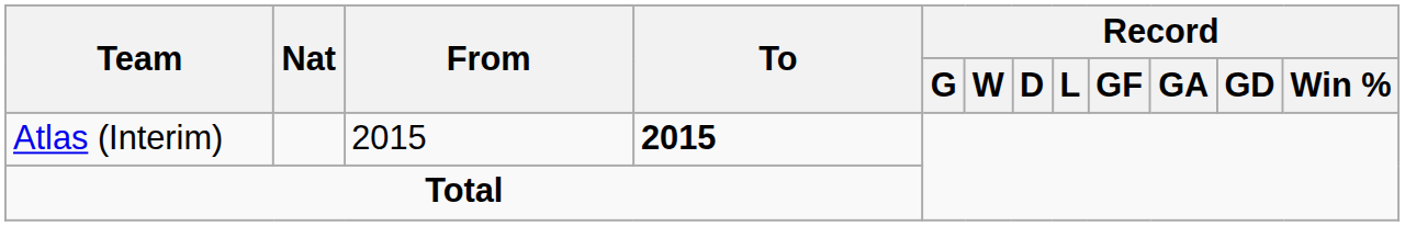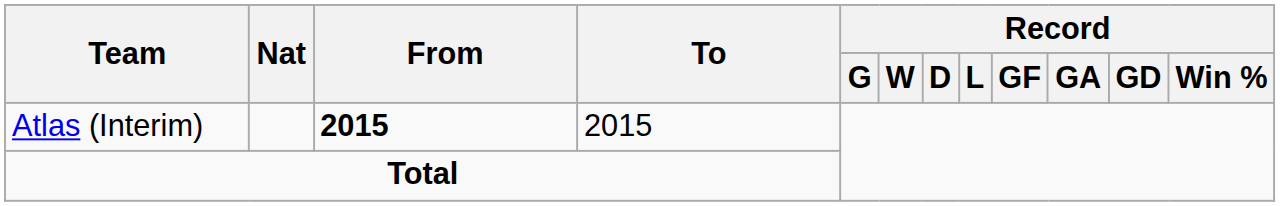Atlas (Interim) | From: normal -> bold
Atlas (Interim) | To: bold -> normal
